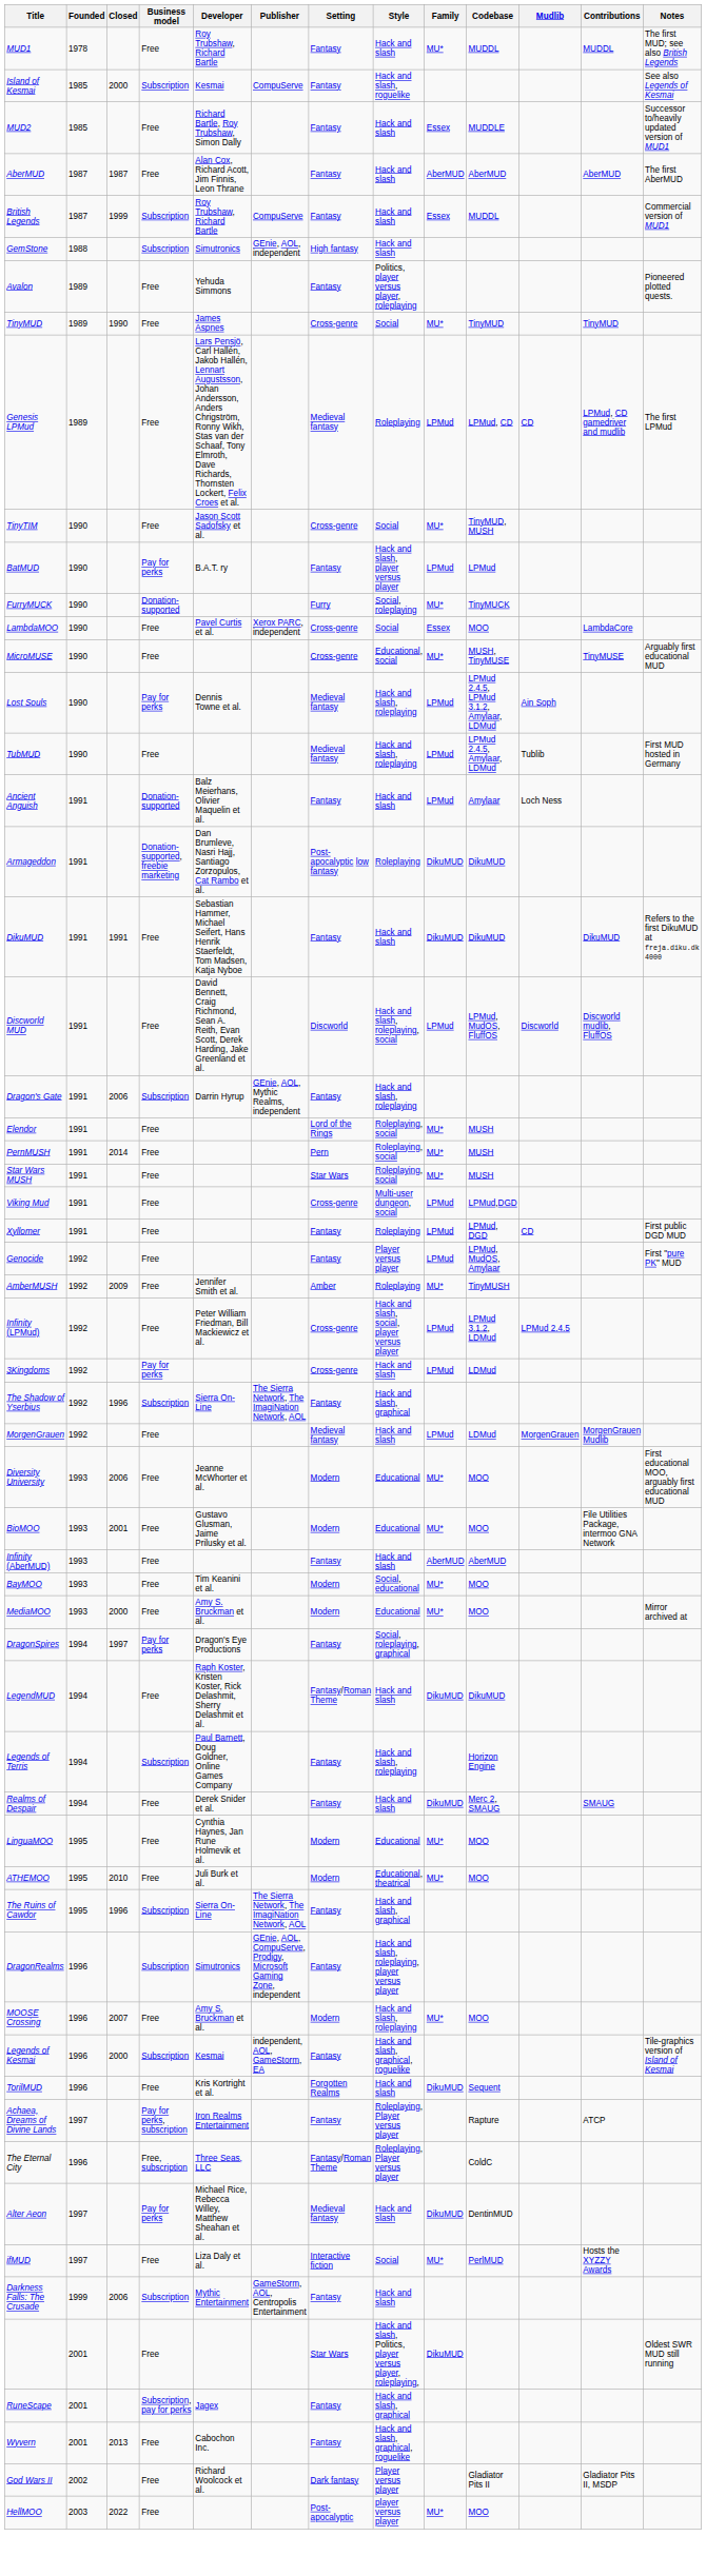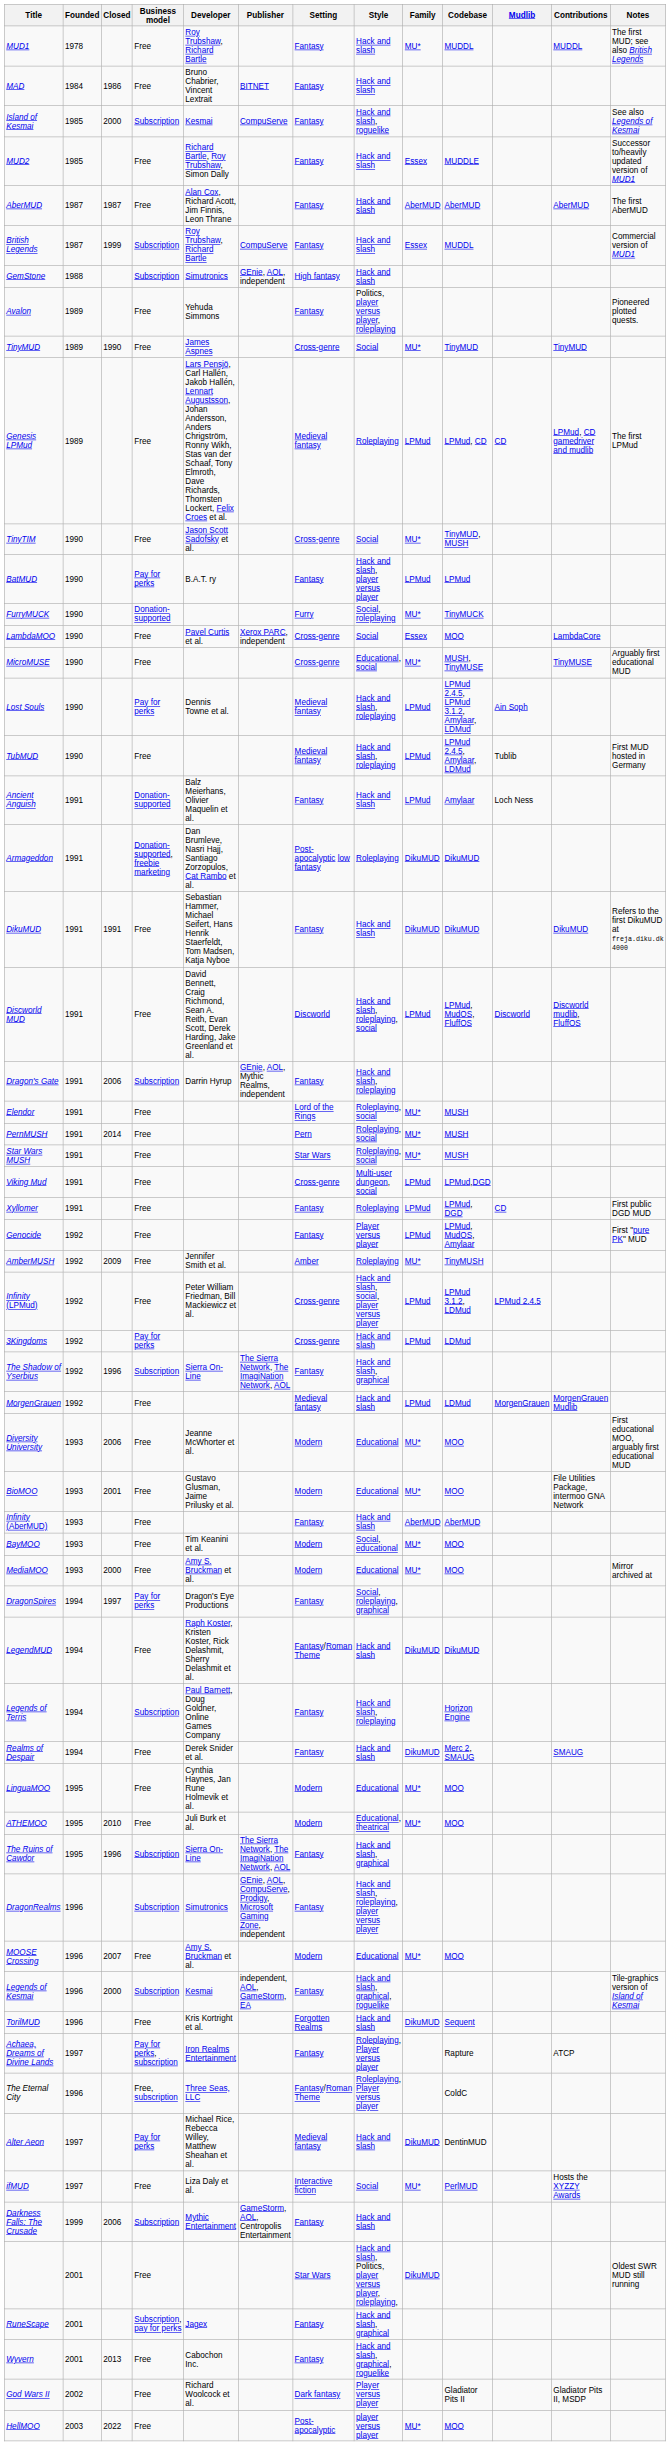+ row: MAD | 1984 | 1986 | Free | Bruno Chabrier, Vincent Lextrait | BITNET | Fantasy | Hack and slash
MOOSE Crossing | Style: Hack and slash, roleplaying -> Educational
